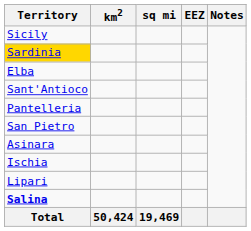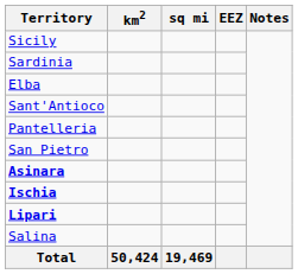Sardinia | Territory: gold background -> no background
Asinara | Territory: normal -> bold
Ischia | Territory: normal -> bold
Lipari | Territory: normal -> bold
Salina | Territory: bold -> normal
